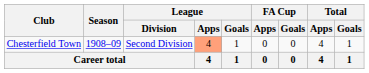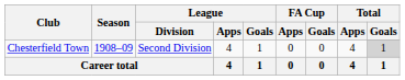Chesterfield Town | League / Apps: lightsalmon background -> no background
Chesterfield Town | Total / Goals: no background -> lightgrey background
